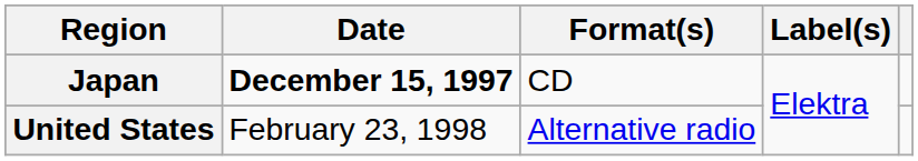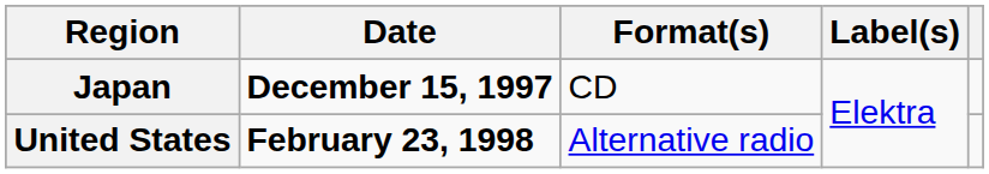United States | Date: normal -> bold
